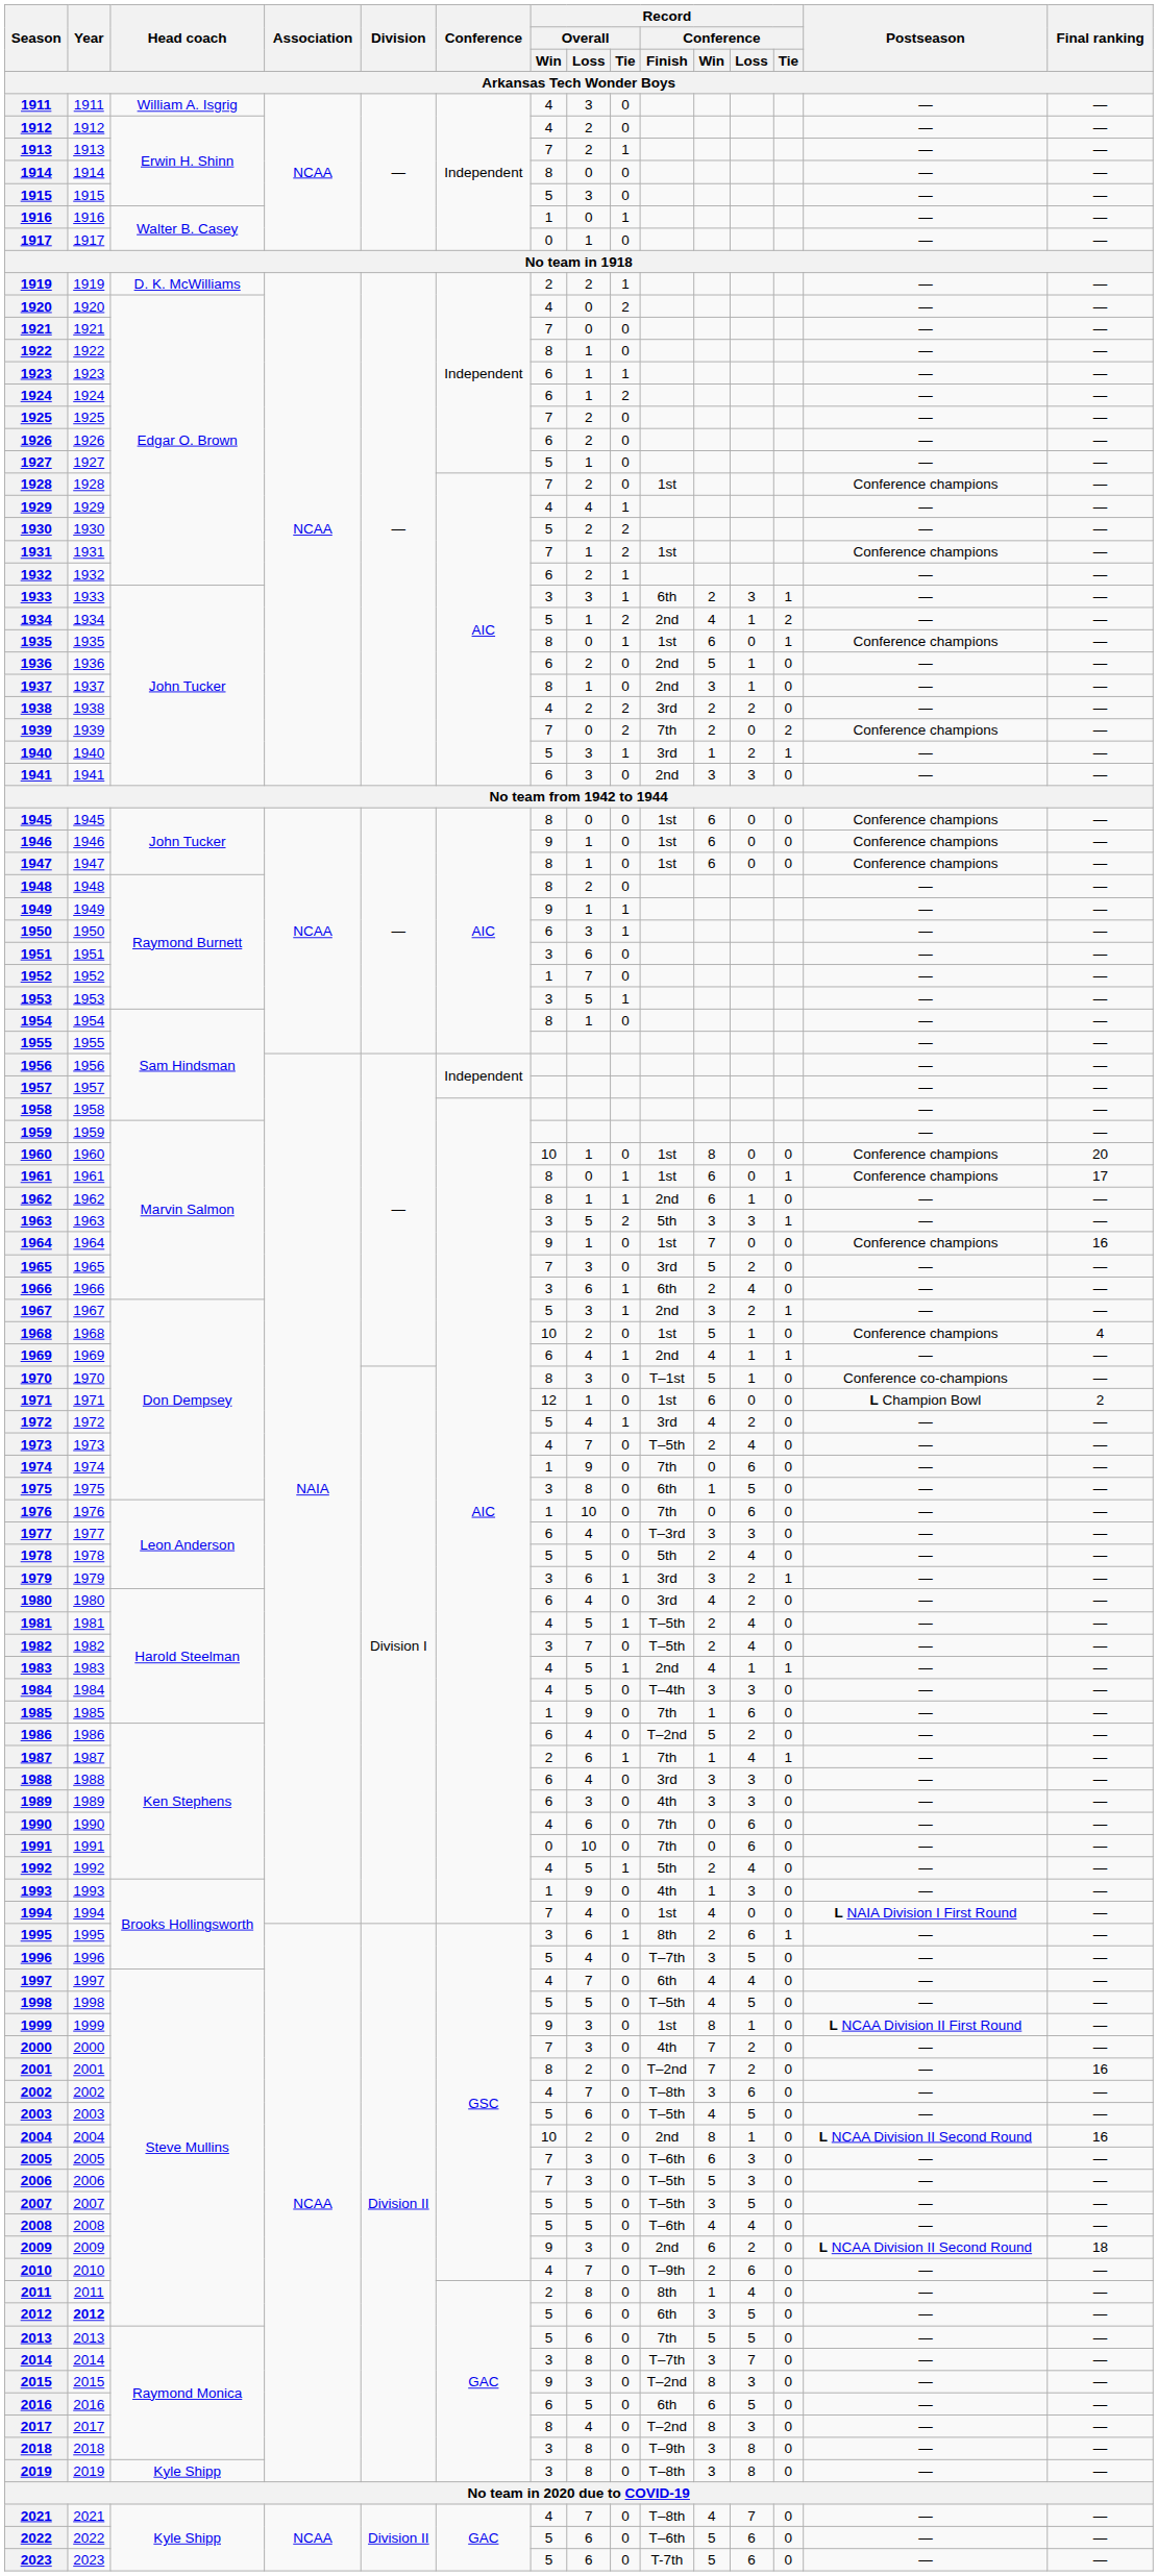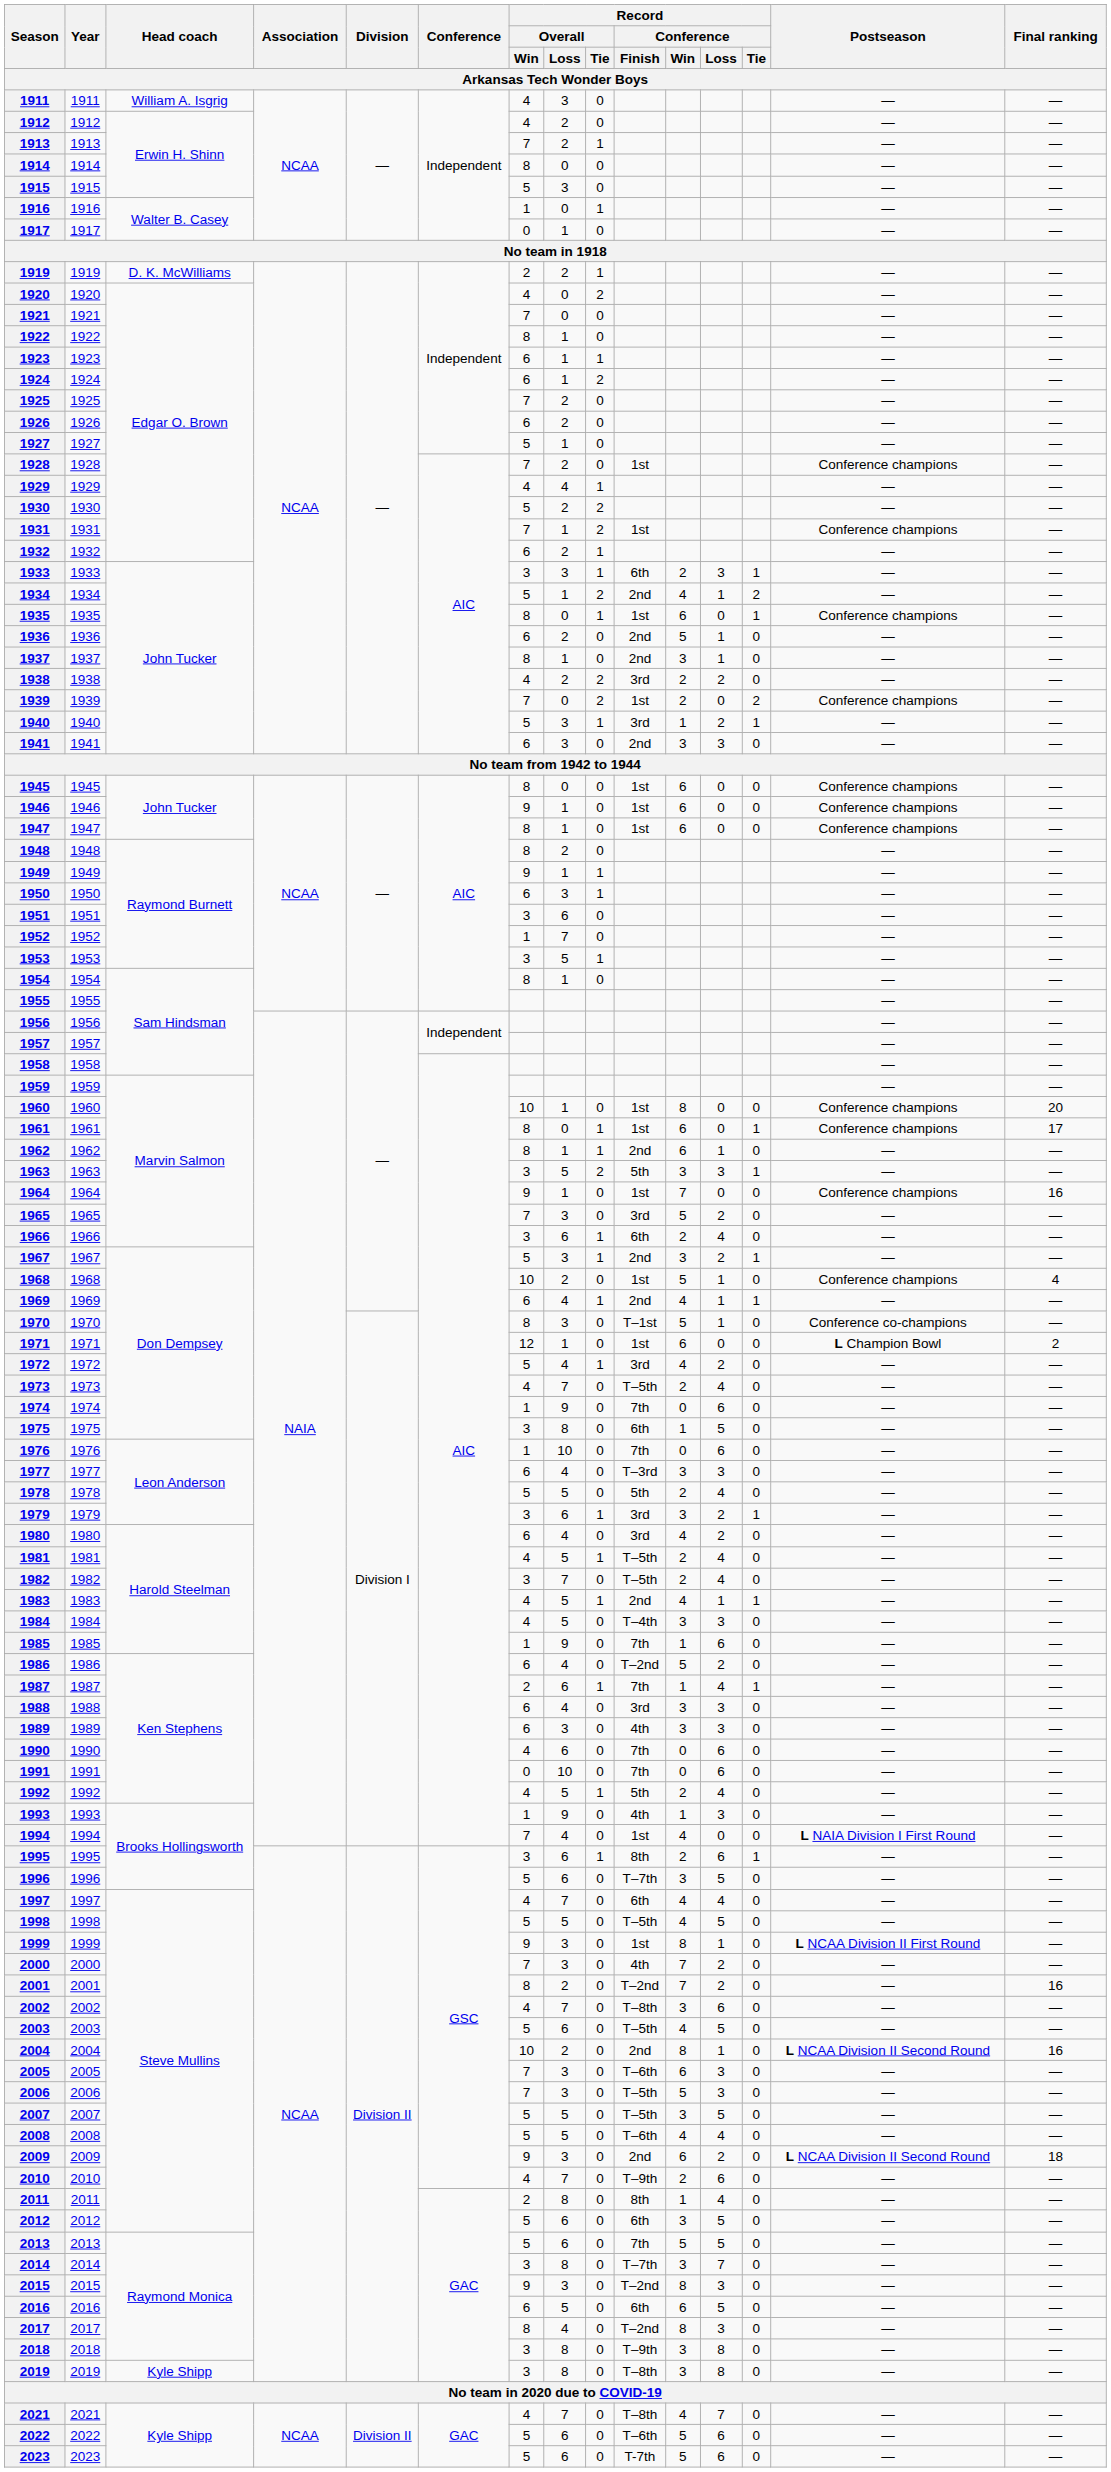row 33 | Record / Conference / Finish: 7th -> 1st
row 88 | Record / Overall / Loss: 4 -> 6
row 104 | Year: bold -> normal
